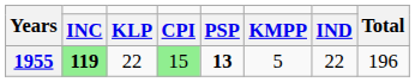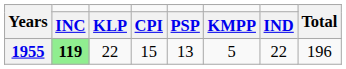1955 | CPI: lightgreen background -> no background
1955 | PSP: bold -> normal
